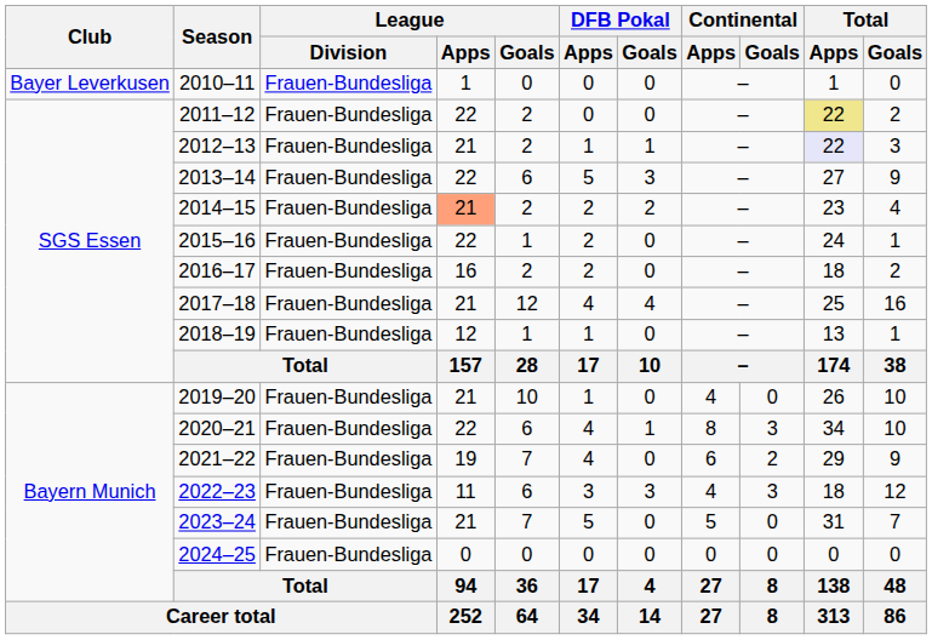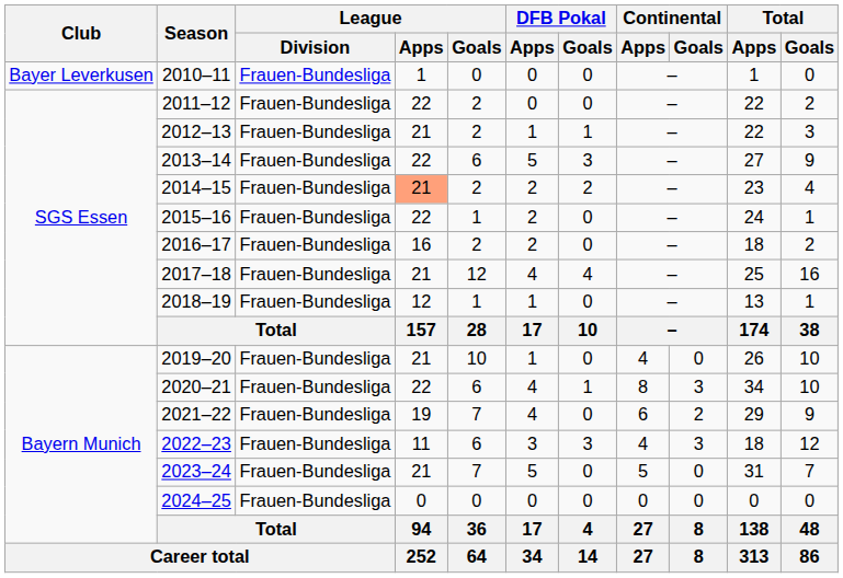2011–12 | Total / Apps: khaki background -> no background
2012–13 | Total / Apps: lavender background -> no background
